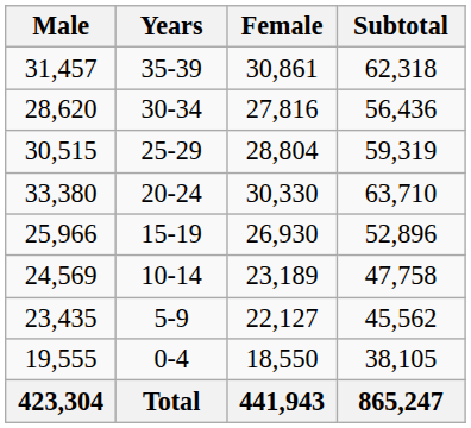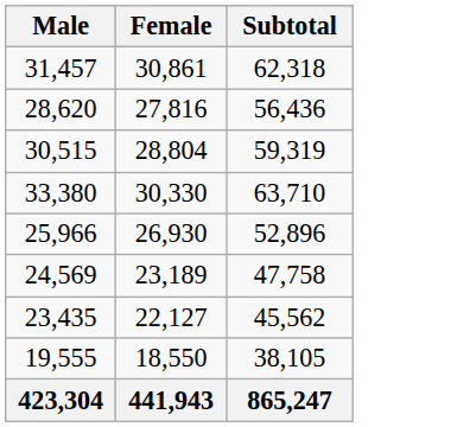- column: Years | 35-39 | 30-34 | 25-29 | 20-24 | 15-19 | 10-14 | 5-9 | 0-4 | Total
